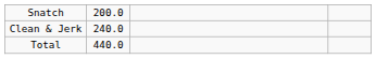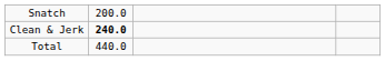Clean & Jerk | column 2: normal -> bold
